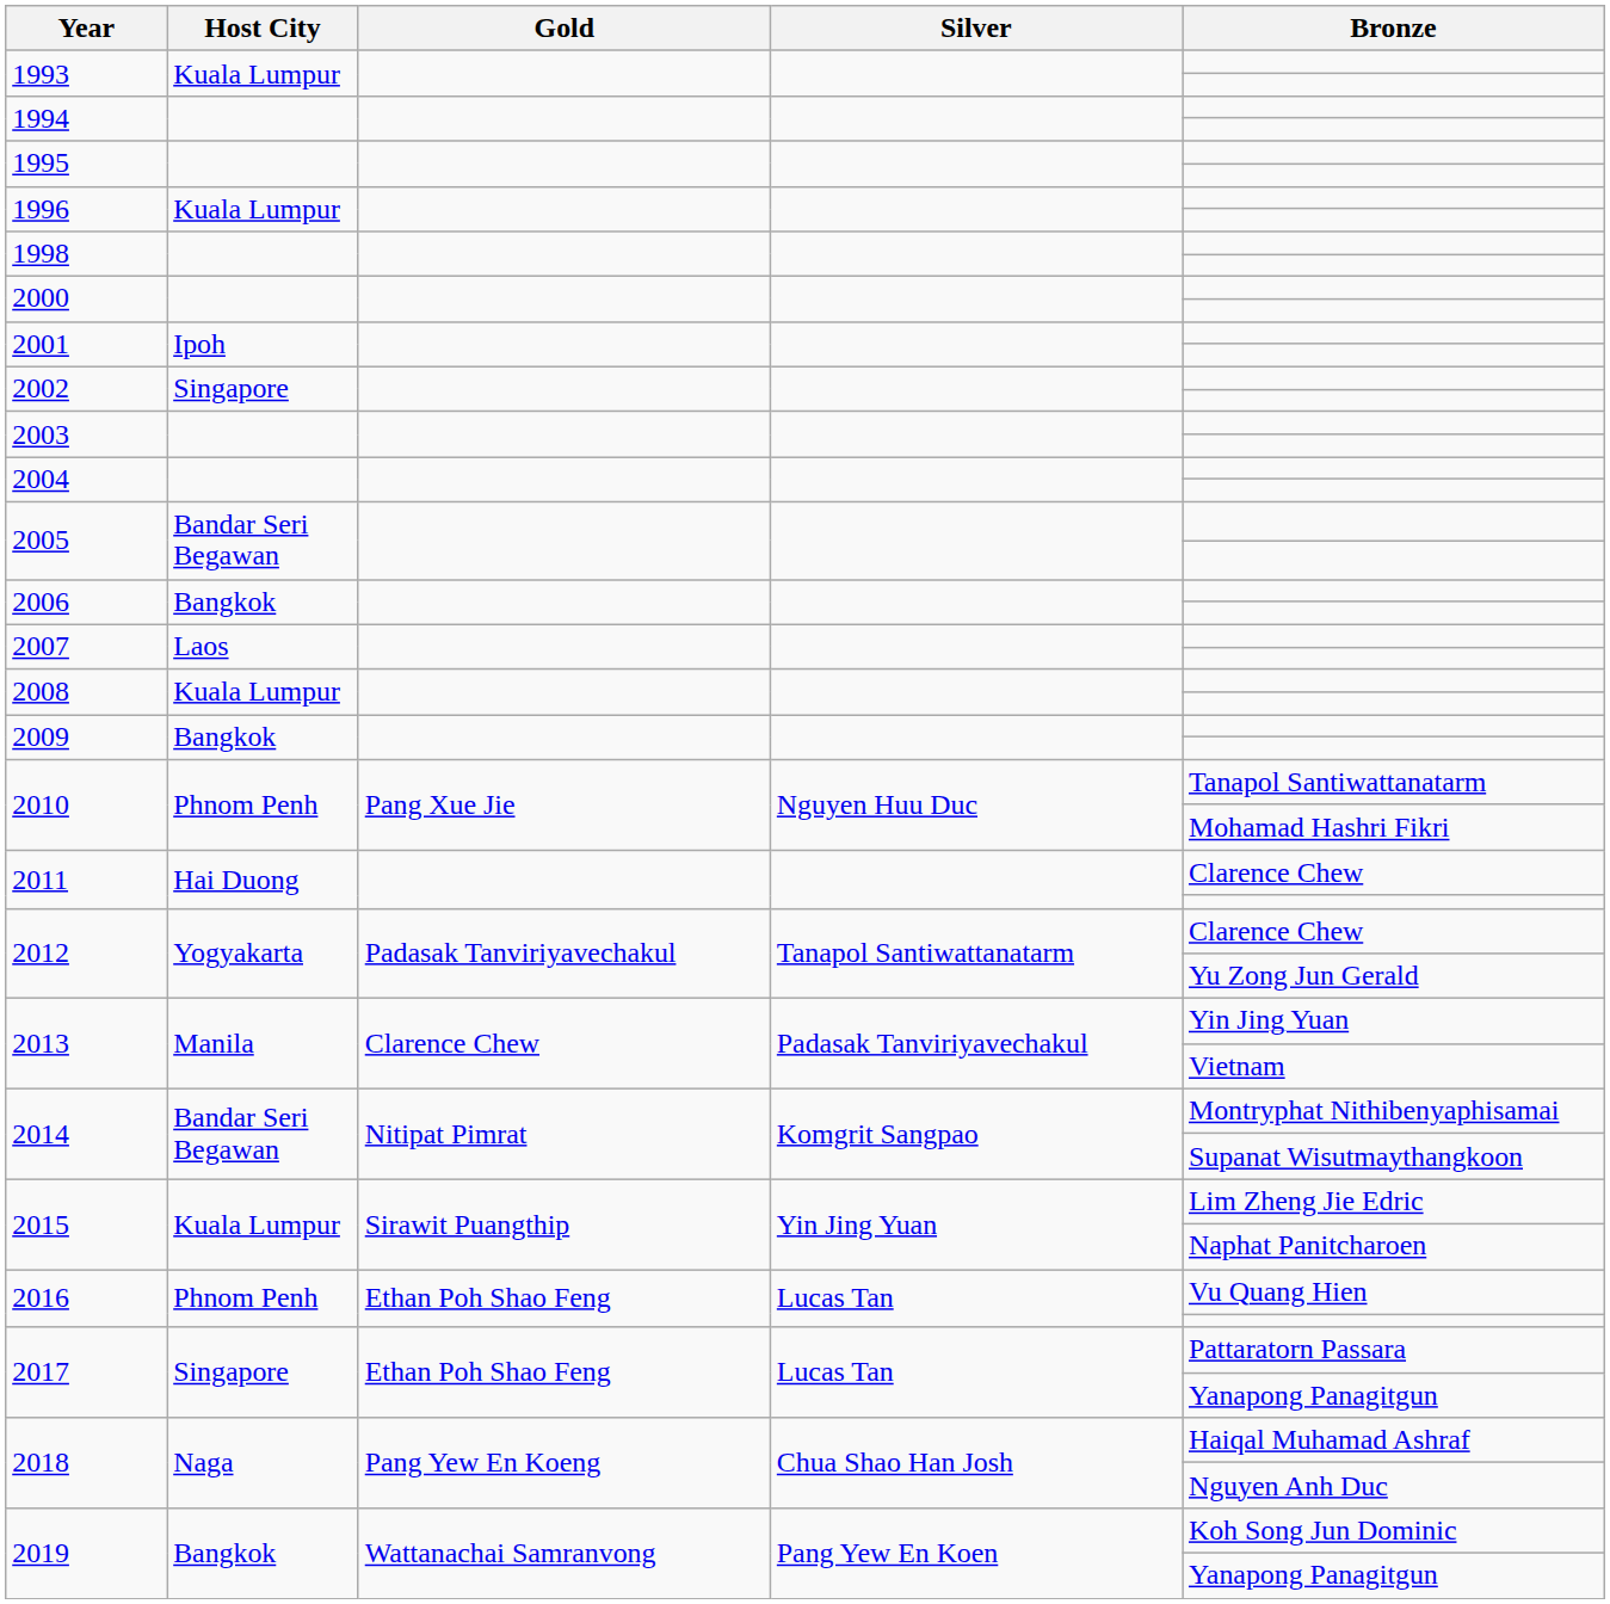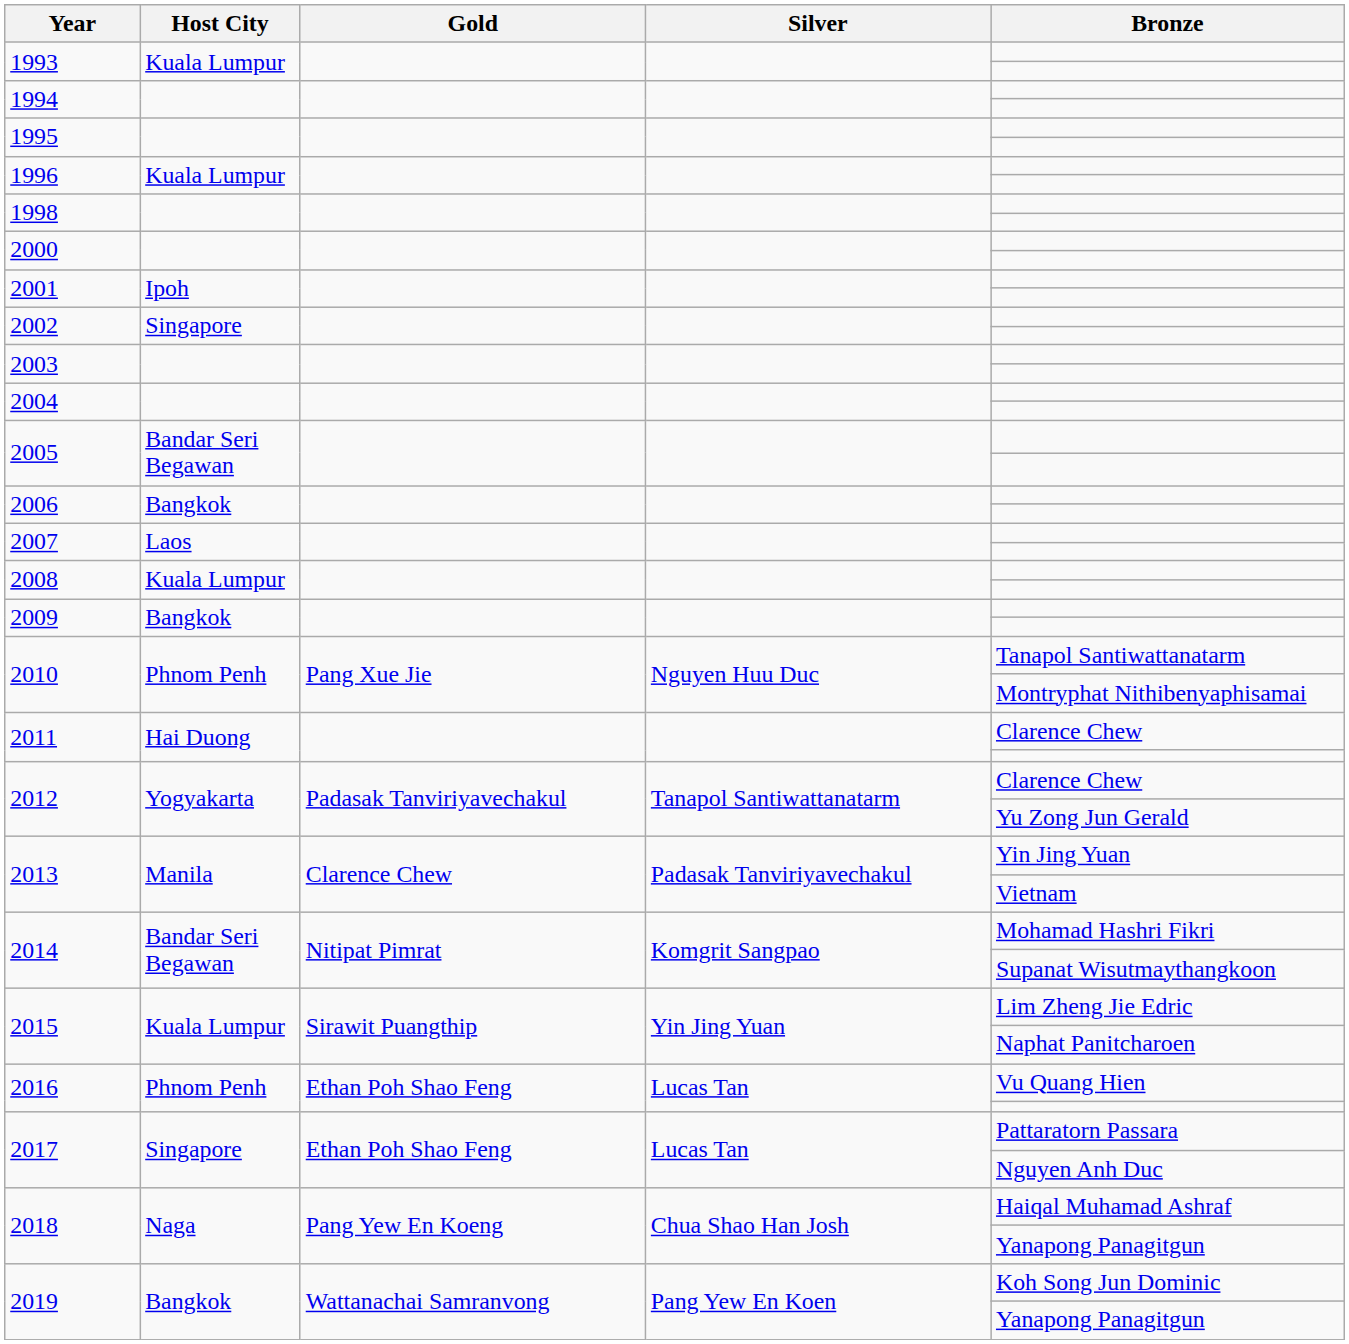row 33 | Bronze: Mohamad Hashri Fikri -> Montryphat Nithibenyaphisamai
row 40 | Bronze: Montryphat Nithibenyaphisamai -> Mohamad Hashri Fikri
row 47 | Bronze: Yanapong Panagitgun -> Nguyen Anh Duc
row 49 | Bronze: Nguyen Anh Duc -> Yanapong Panagitgun
